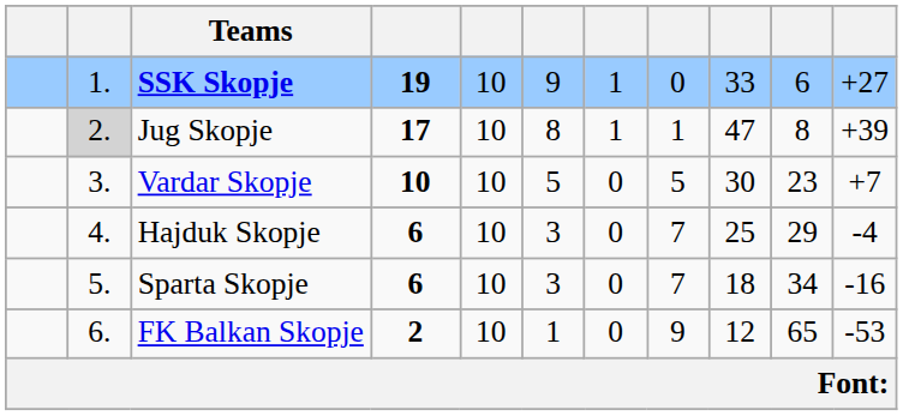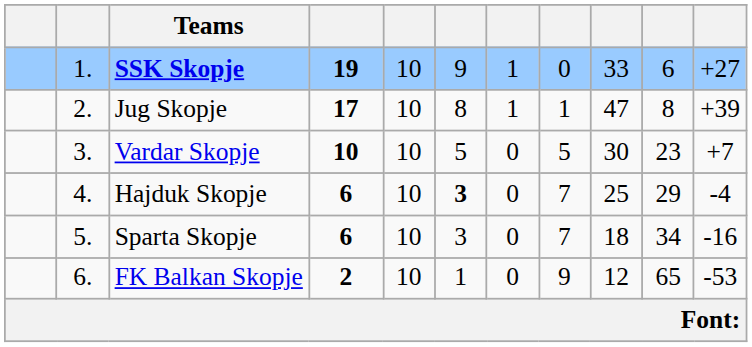Jug Skopje | column 2: lightgrey background -> no background
Hajduk Skopje | column 6: normal -> bold
